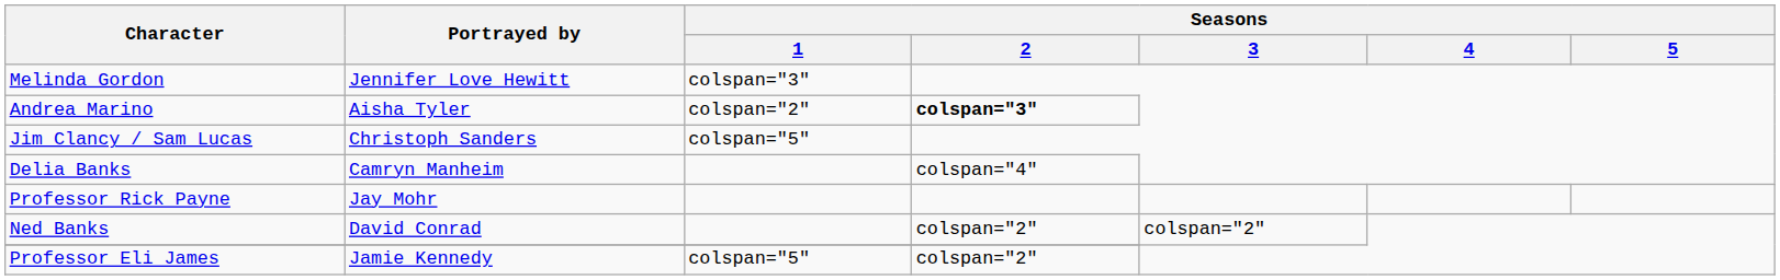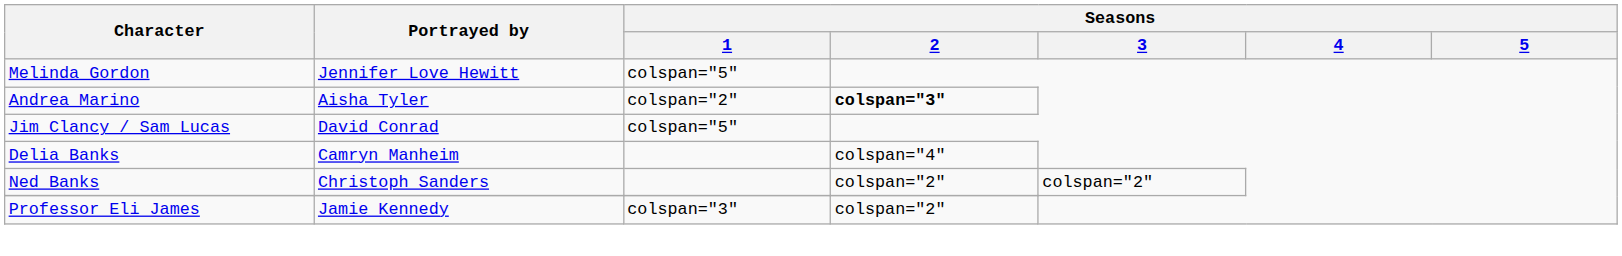Melinda Gordon | Seasons / 1: colspan="3" -> colspan="5"
Jim Clancy / Sam Lucas | Portrayed by: Christoph Sanders -> David Conrad
- row: Professor Rick Payne | Jay Mohr
Ned Banks | Portrayed by: David Conrad -> Christoph Sanders
Professor Eli James | Seasons / 1: colspan="5" -> colspan="3"
